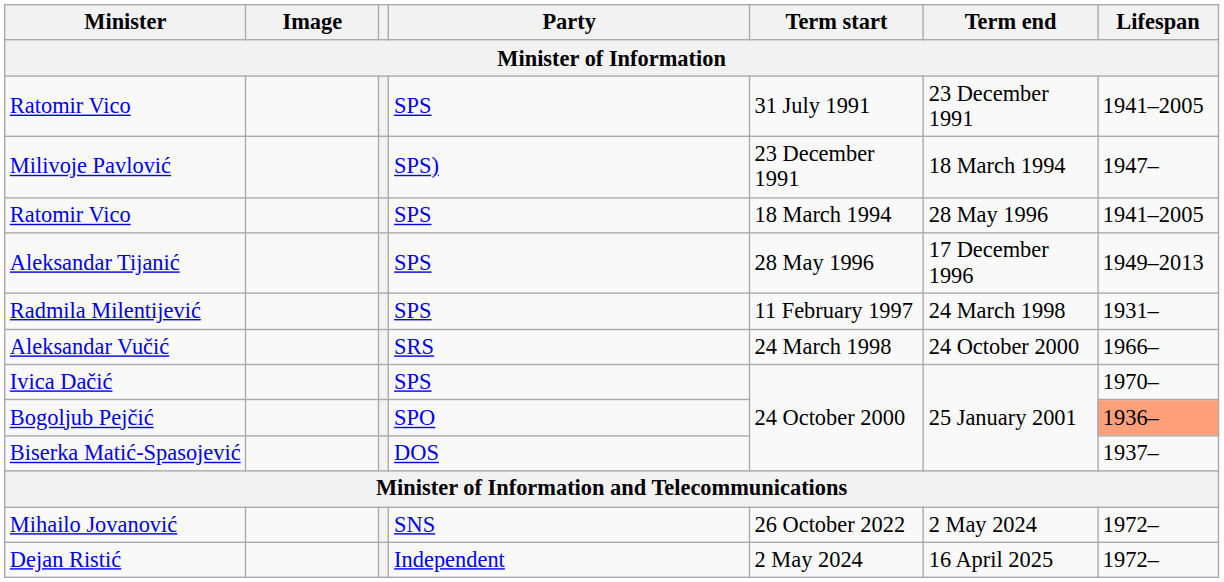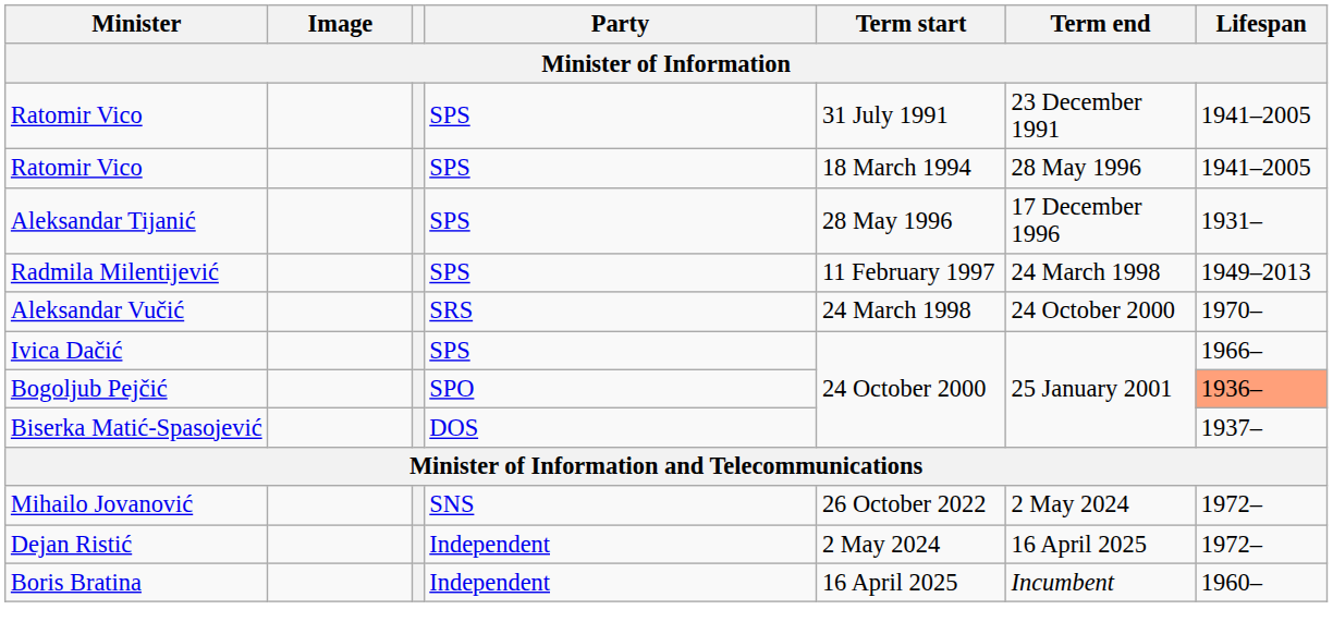- row: Milivoje Pavlović | SPS) | 23 December 1991 | 18 March 1994 | 1947–
Aleksandar Tijanić | Lifespan: 1949–2013 -> 1931–
Radmila Milentijević | Lifespan: 1931– -> 1949–2013
Aleksandar Vučić | Lifespan: 1966– -> 1970–
Ivica Dačić | Lifespan: 1970– -> 1966–
+ row: Boris Bratina | Independent | 16 April 2025 | Incumbent | 1960–
